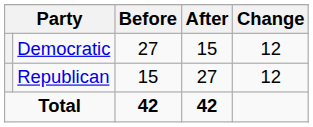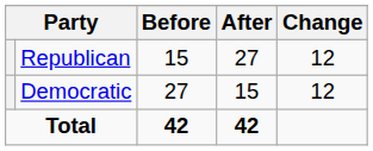rows swapped: Republican <-> Democratic
